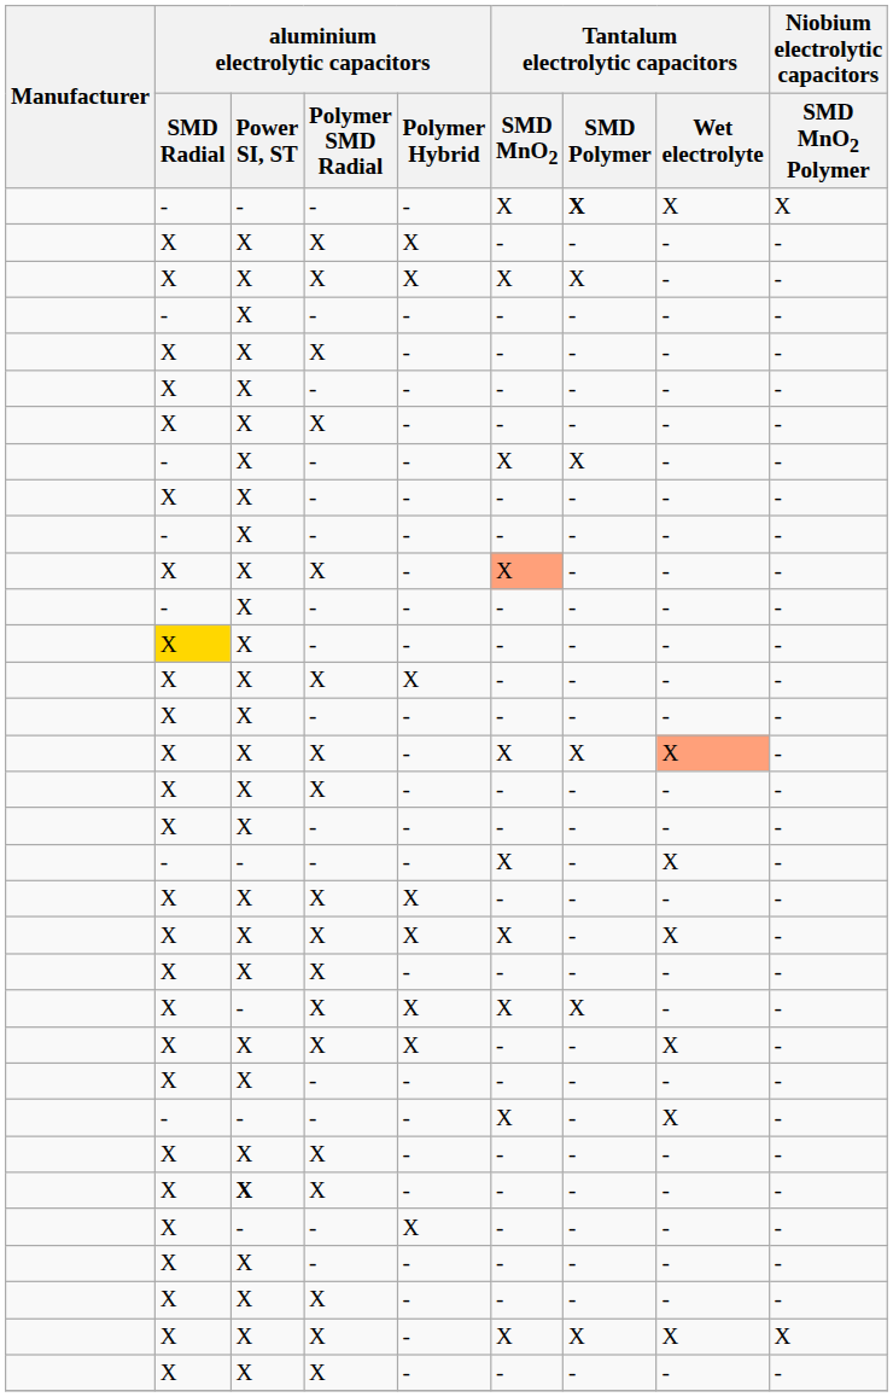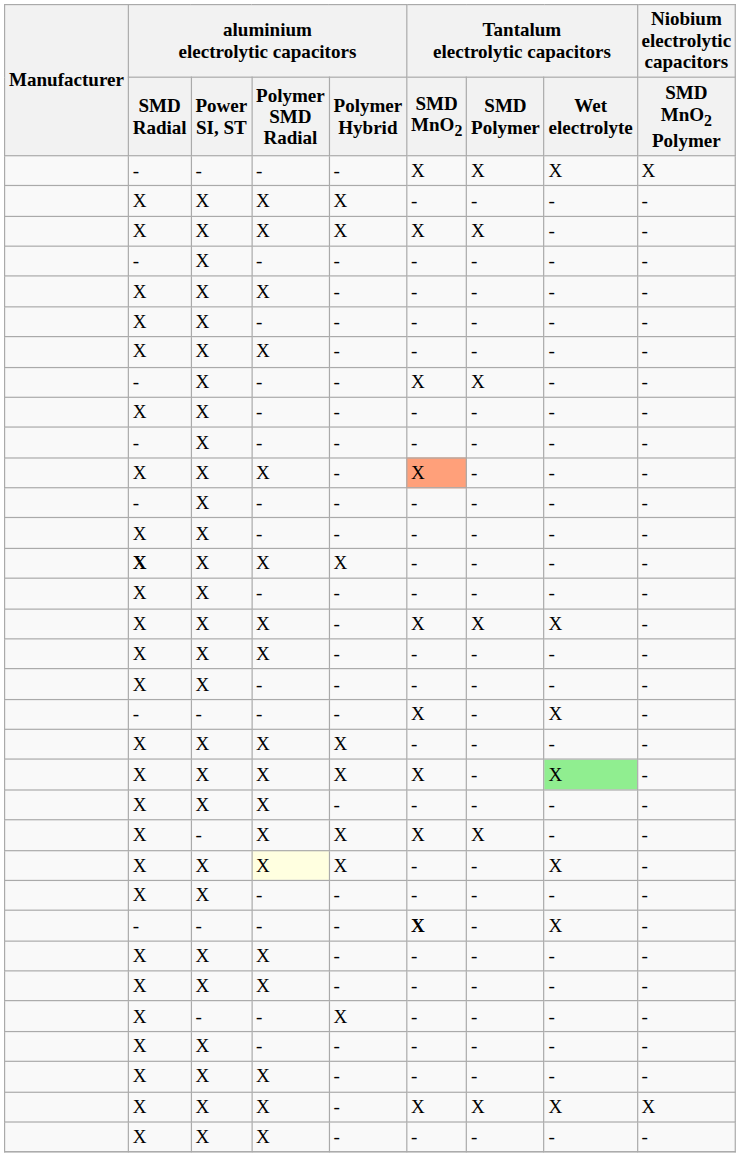row 3 | Tantalum electrolytic capacitors / SMD Polymer: bold -> normal
row 15 | aluminium electrolytic capacitors / SMD Radial: gold background -> no background
row 16 | aluminium electrolytic capacitors / SMD Radial: normal -> bold
row 18 | Tantalum electrolytic capacitors / Wet electrolyte: lightsalmon background -> no background
row 23 | Tantalum electrolytic capacitors / Wet electrolyte: no background -> lightgreen background
row 26 | aluminium electrolytic capacitors / Polymer SMD Radial: no background -> lightyellow background
row 28 | Tantalum electrolytic capacitors / SMD MnO2: normal -> bold
row 30 | aluminium electrolytic capacitors / Power SI, ST: bold -> normal
